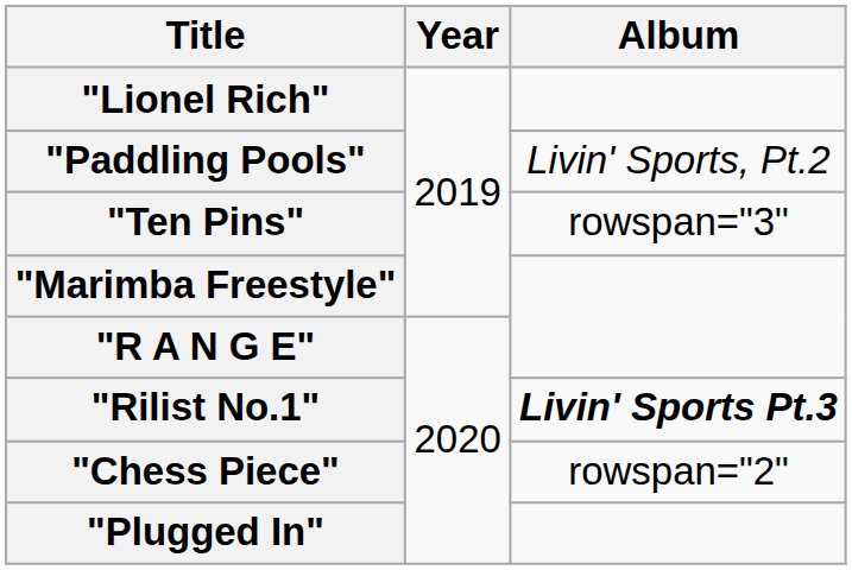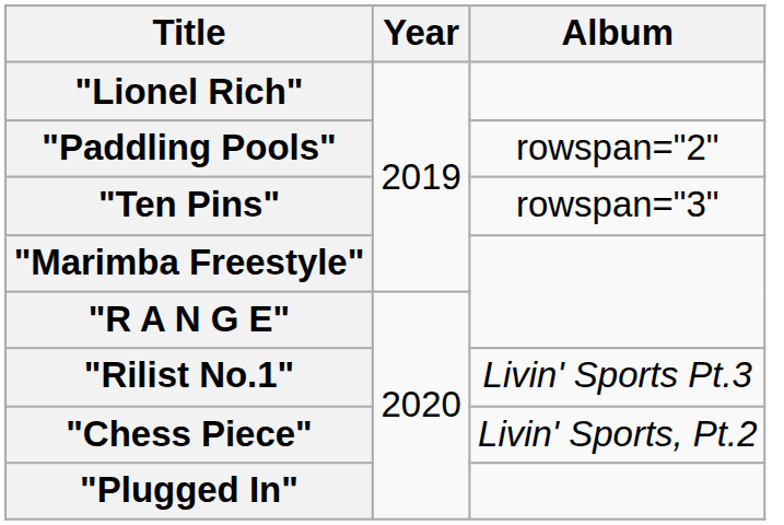"Paddling Pools" | Album: Livin' Sports, Pt.2 -> rowspan="2"
"Rilist No.1" | Album: bold -> normal
"Chess Piece" | Album: rowspan="2" -> Livin' Sports, Pt.2
